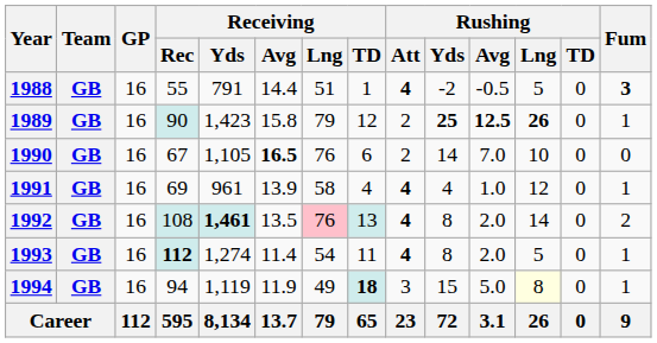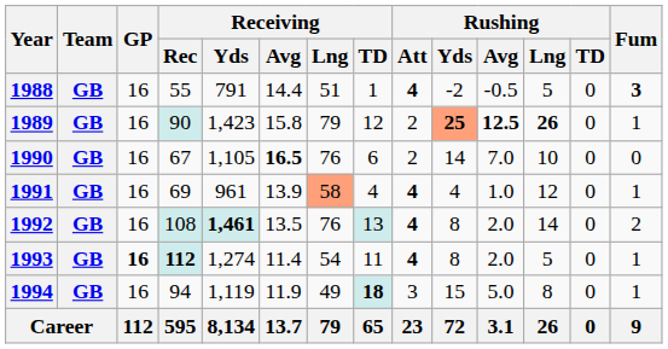1989 | Rushing / Yds: no background -> lightsalmon background
1991 | Receiving / Lng: no background -> lightsalmon background
1992 | Receiving / Lng: pink background -> no background
1993 | GP: normal -> bold
1994 | Rushing / Lng: lightyellow background -> no background
